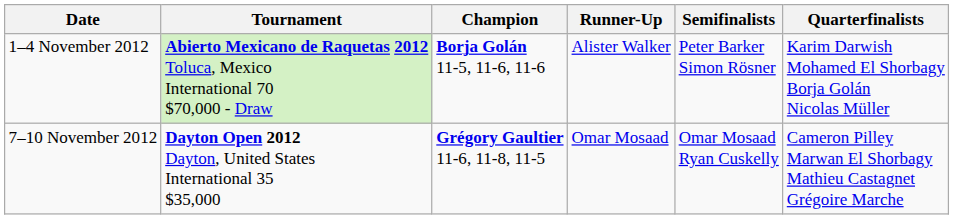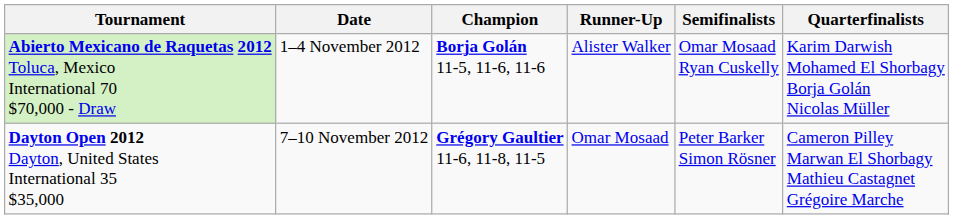columns swapped: Tournament <-> Date
row 2 | Semifinalists: Peter Barker Simon Rösner -> Omar Mosaad Ryan Cuskelly
row 3 | Semifinalists: Omar Mosaad Ryan Cuskelly -> Peter Barker Simon Rösner
